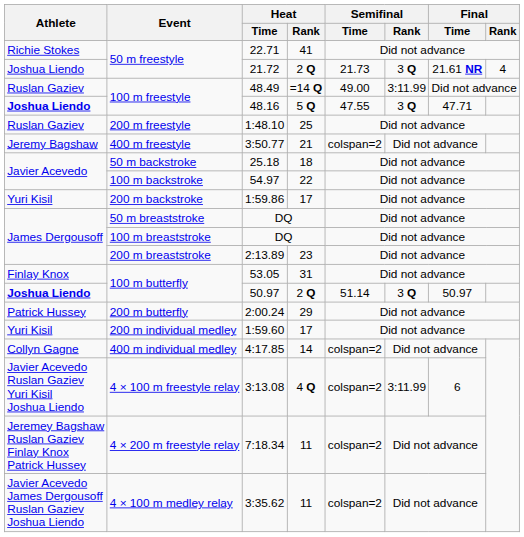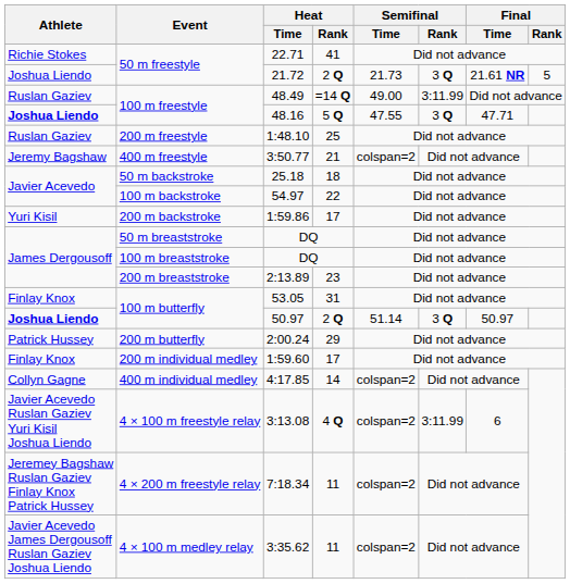21.72 | Final / Rank: 4 -> 5
1:59.60 | Athlete: Yuri Kisil -> Finlay Knox
